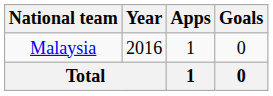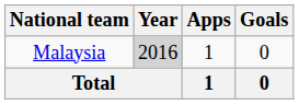Malaysia | Year: no background -> lightgrey background
